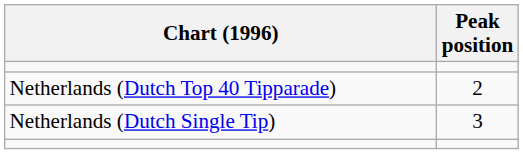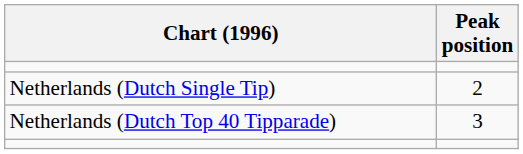row 3 | Chart (1996): Netherlands (Dutch Top 40 Tipparade) -> Netherlands (Dutch Single Tip)
row 4 | Chart (1996): Netherlands (Dutch Single Tip) -> Netherlands (Dutch Top 40 Tipparade)
